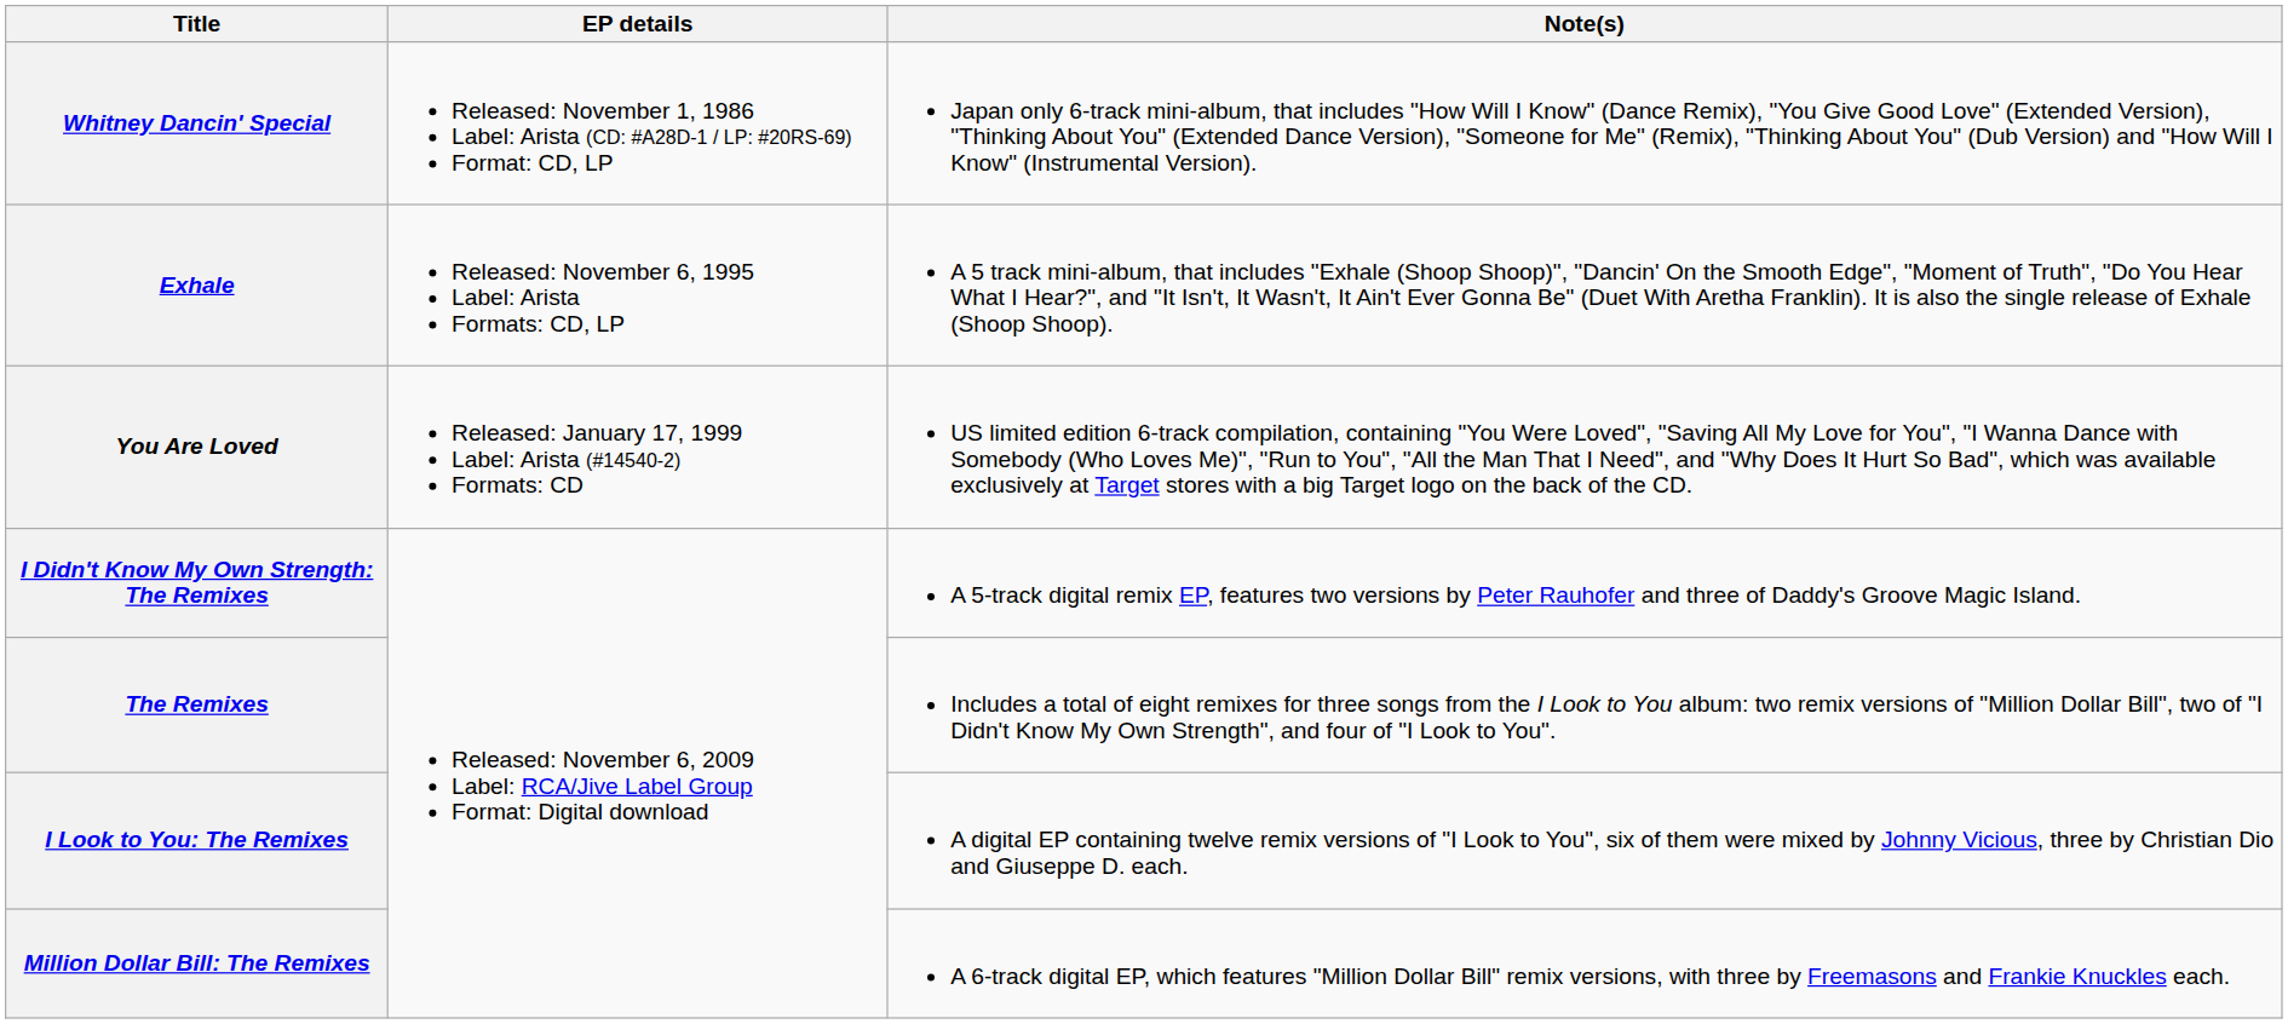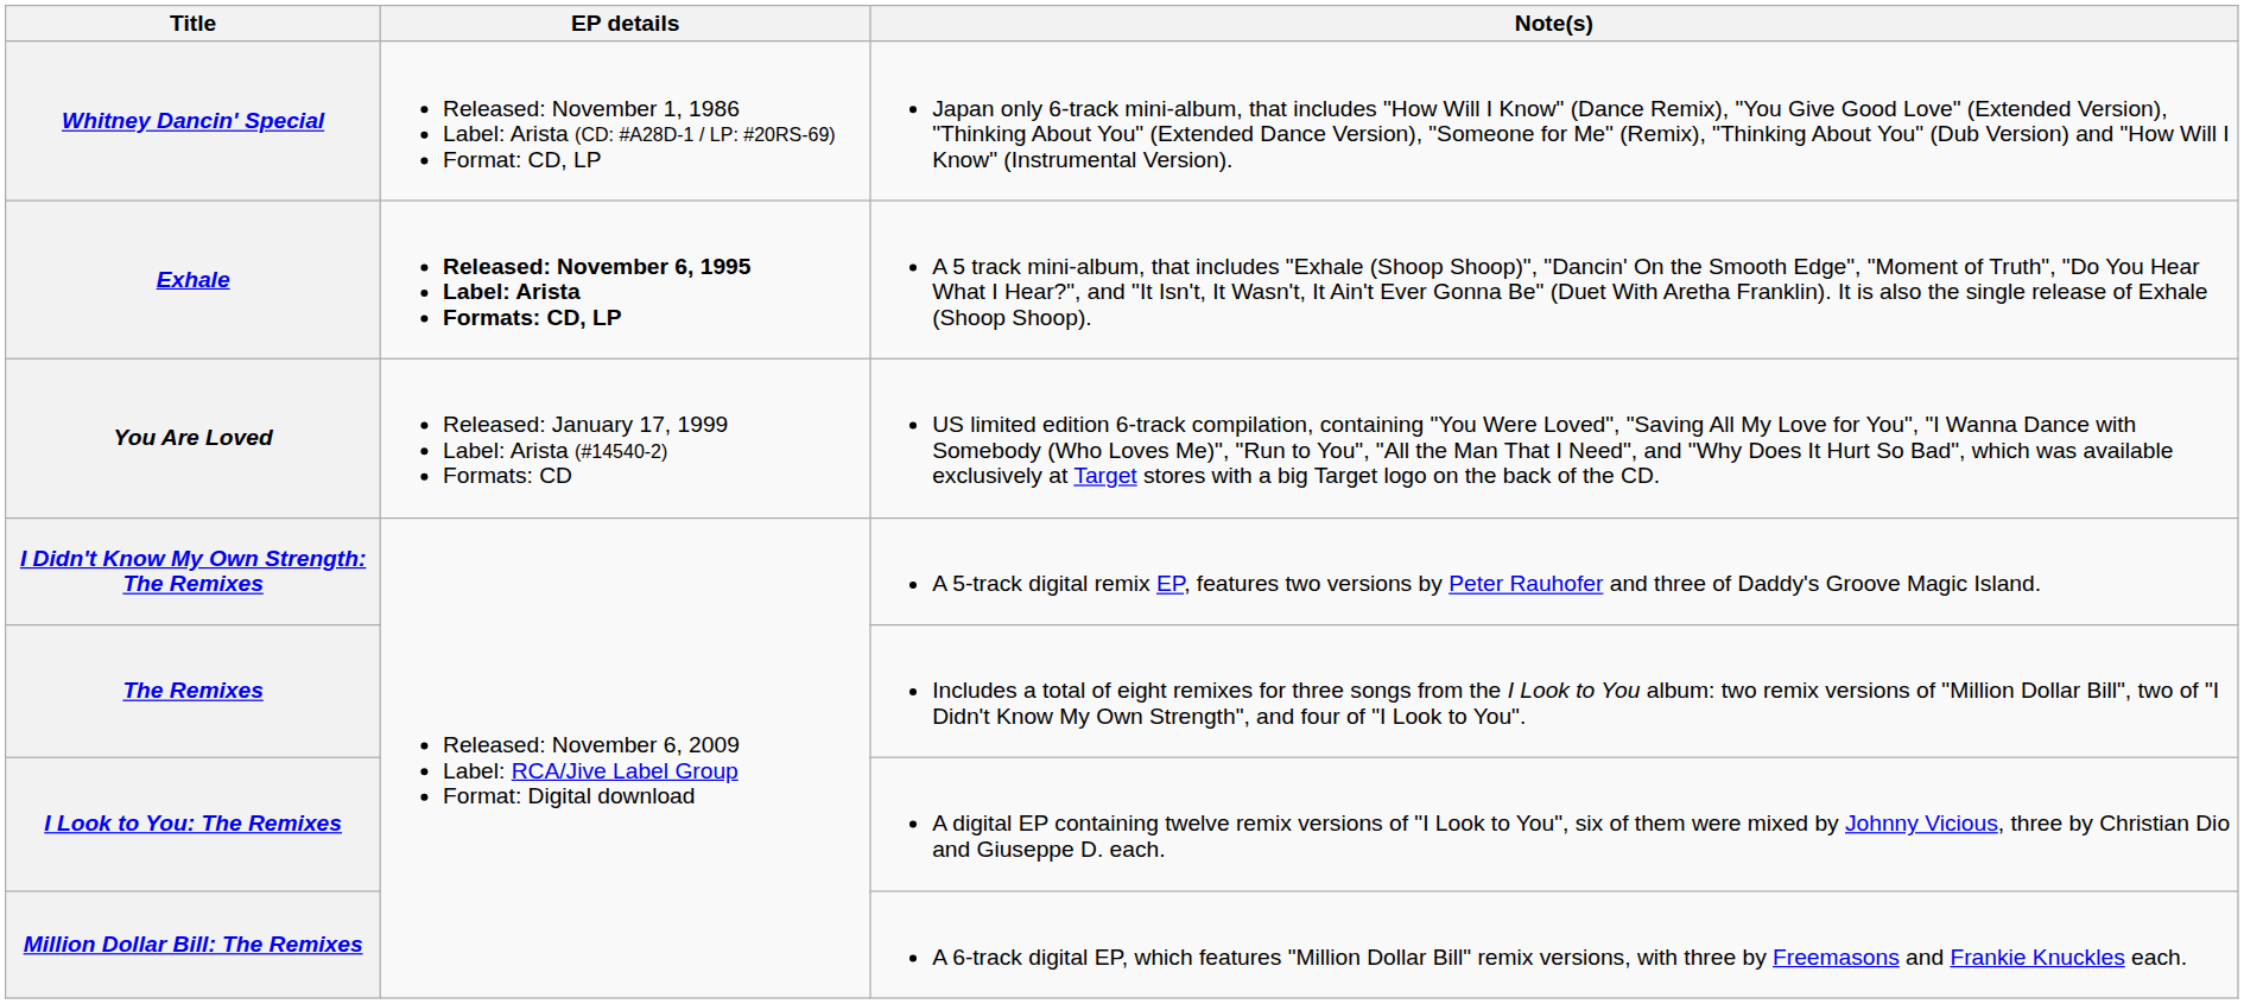Exhale | EP details: normal -> bold
